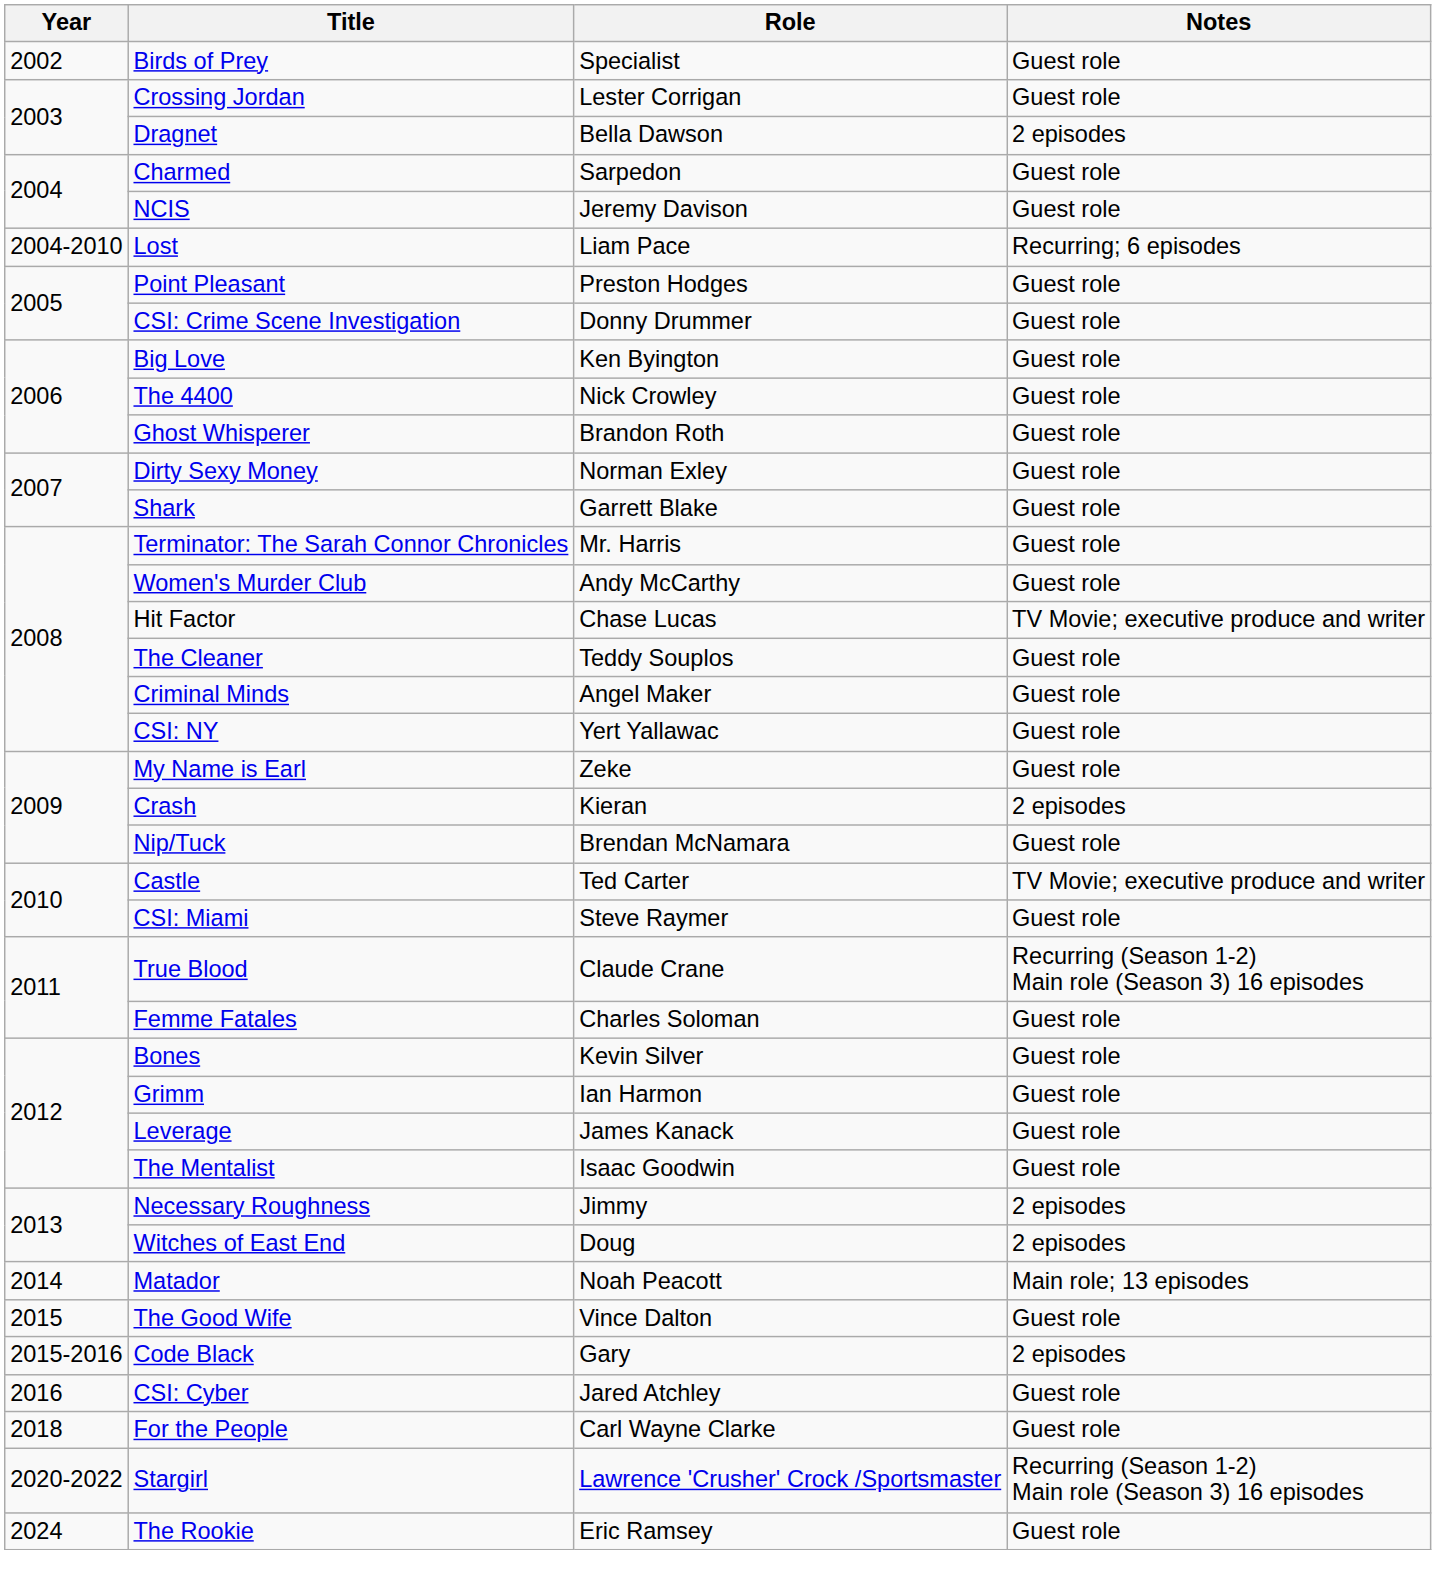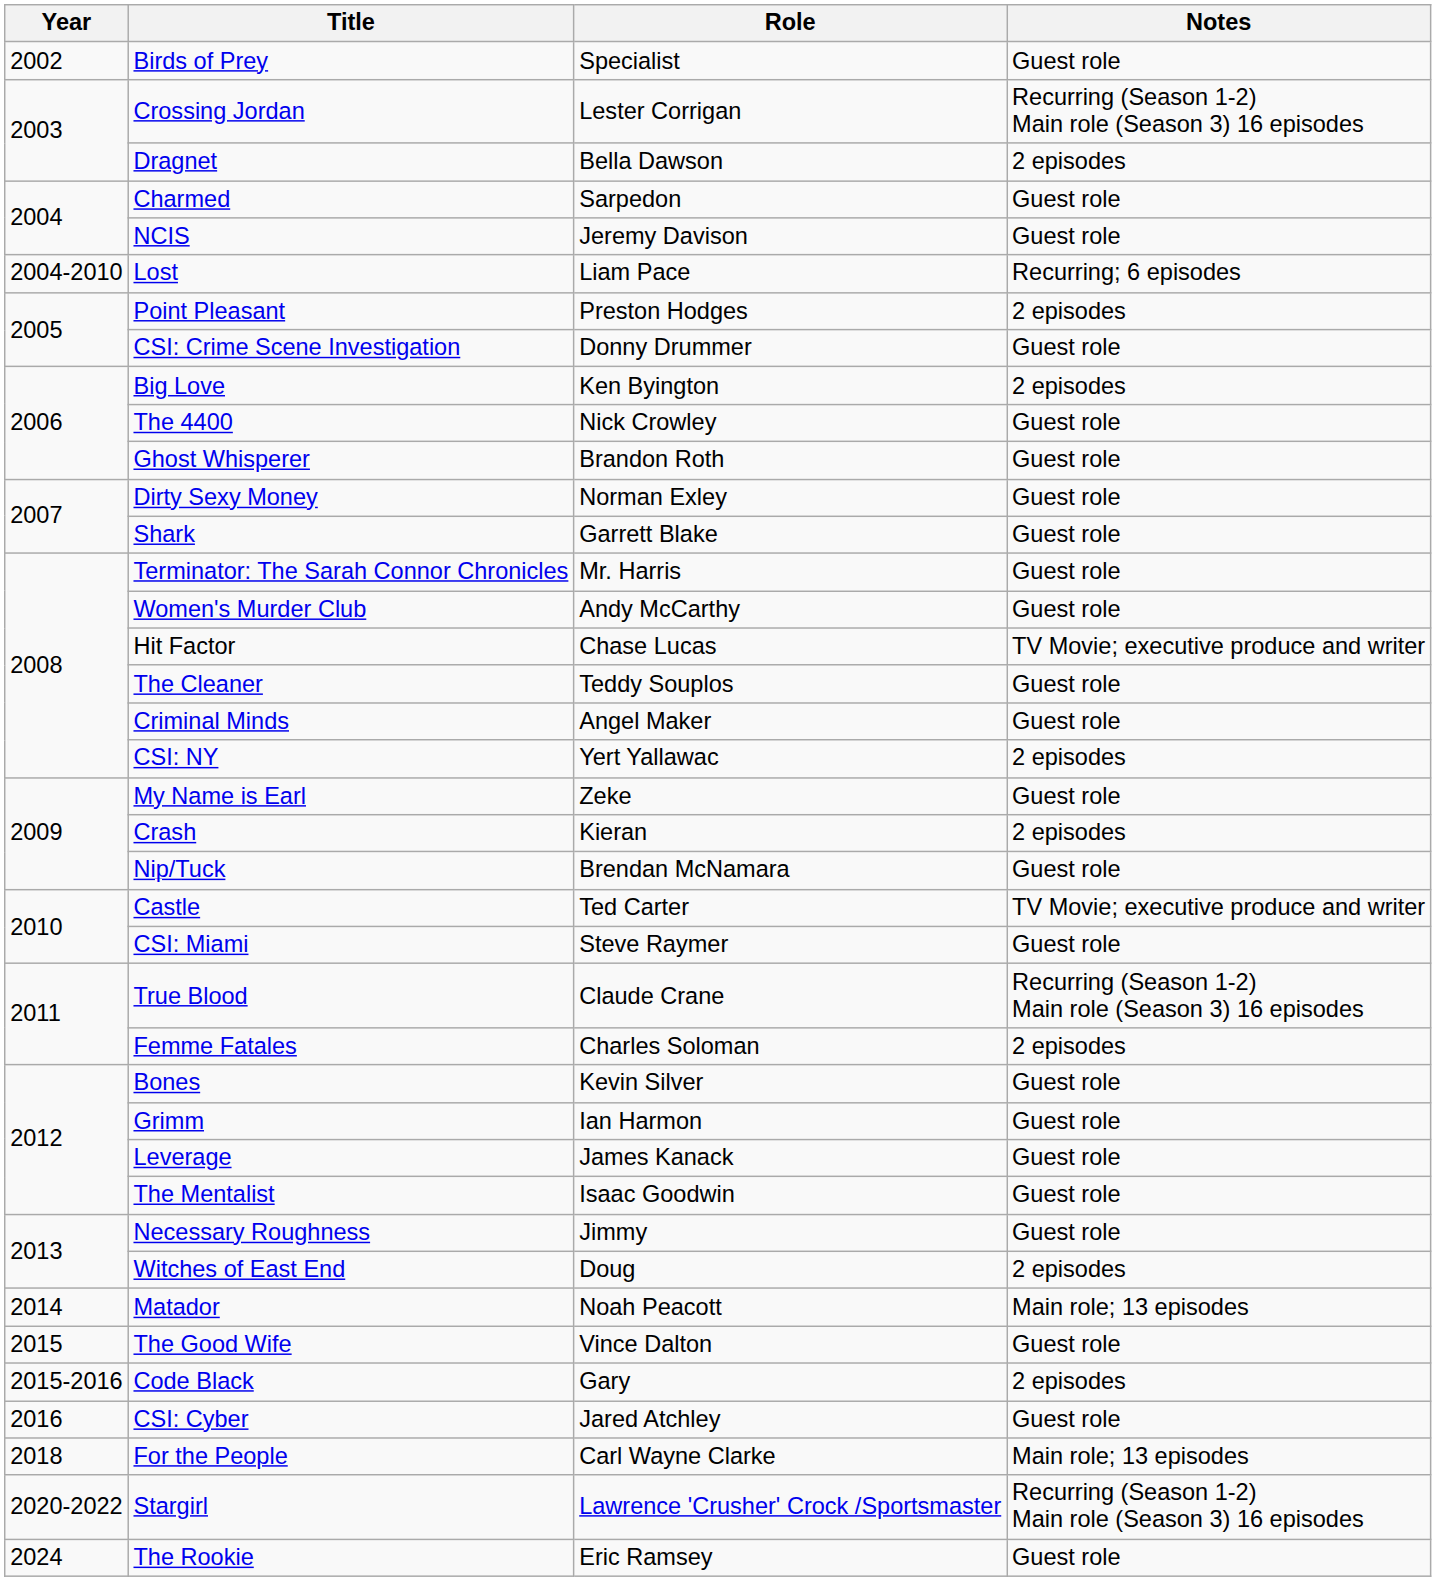Crossing Jordan | Notes: Guest role -> Recurring (Season 1-2) Main role (Season 3) 16 episodes
Point Pleasant | Notes: Guest role -> 2 episodes
Big Love | Notes: Guest role -> 2 episodes
CSI: NY | Notes: Guest role -> 2 episodes
Femme Fatales | Notes: Guest role -> 2 episodes
Necessary Roughness | Notes: 2 episodes -> Guest role
For the People | Notes: Guest role -> Main role; 13 episodes
